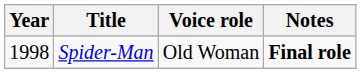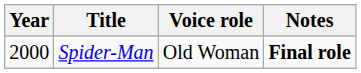Spider-Man | Year: 1998 -> 2000
